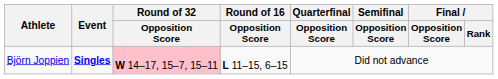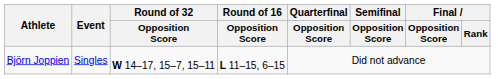Björn Joppien | Event: bold -> normal
Björn Joppien | Round of 32 / Opposition Score: pink background -> no background
